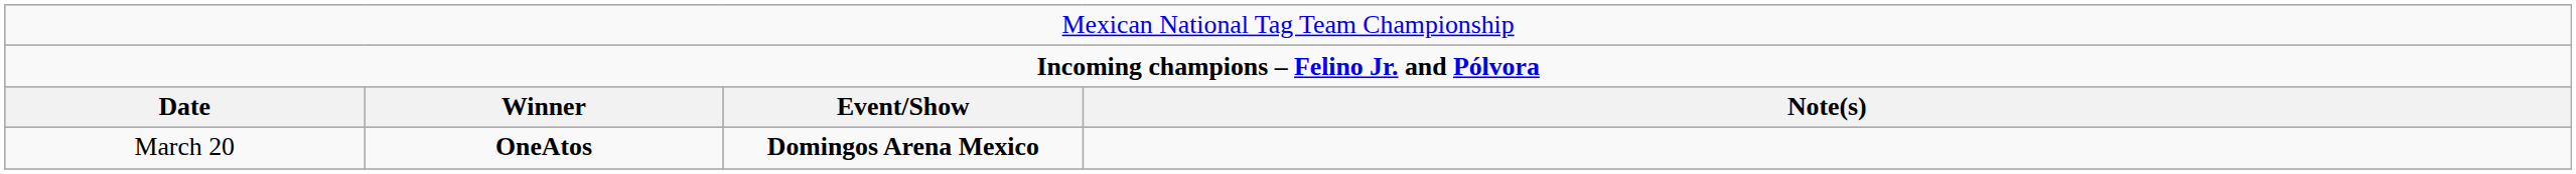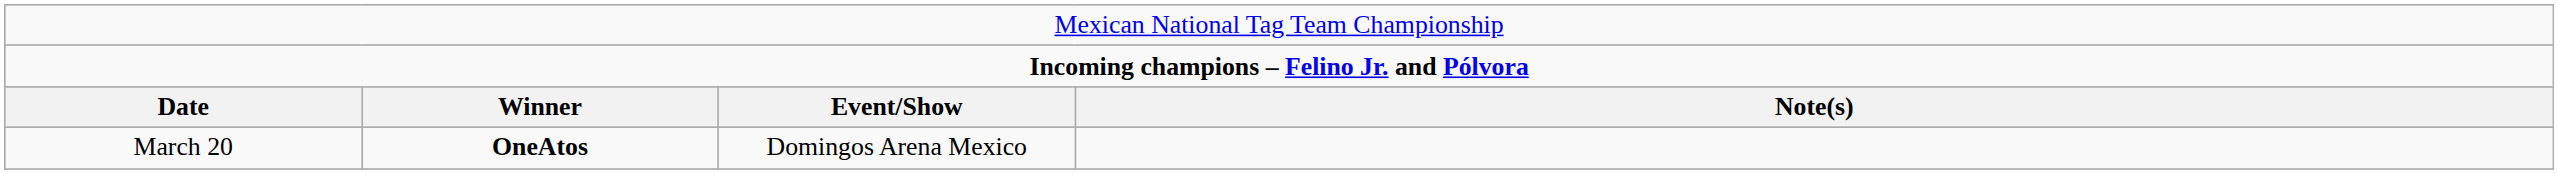March 20 | column 3: bold -> normal
